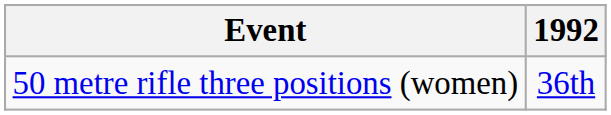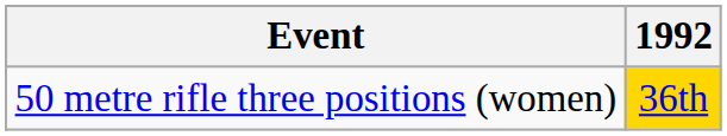50 metre rifle three positions (women) | 1992: no background -> gold background
